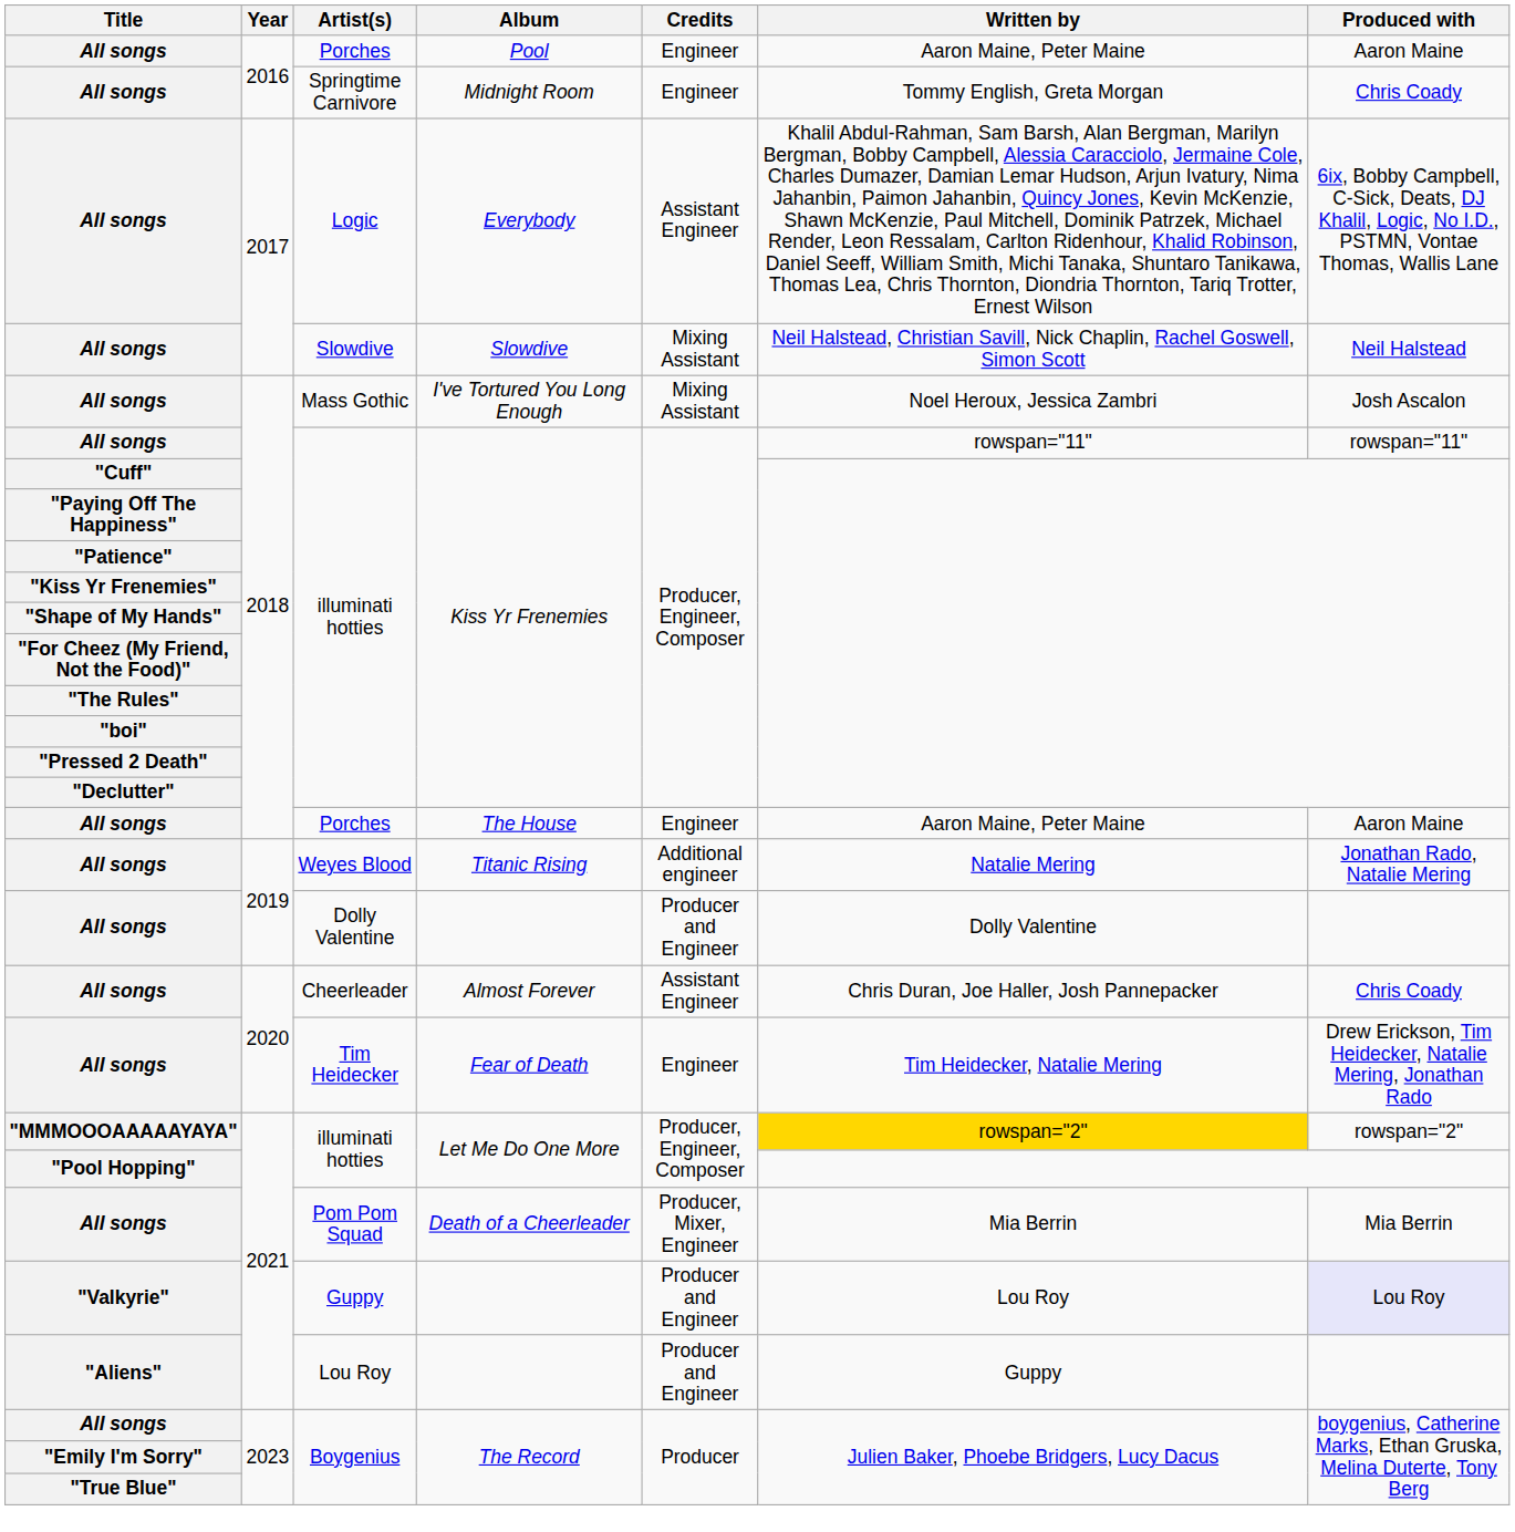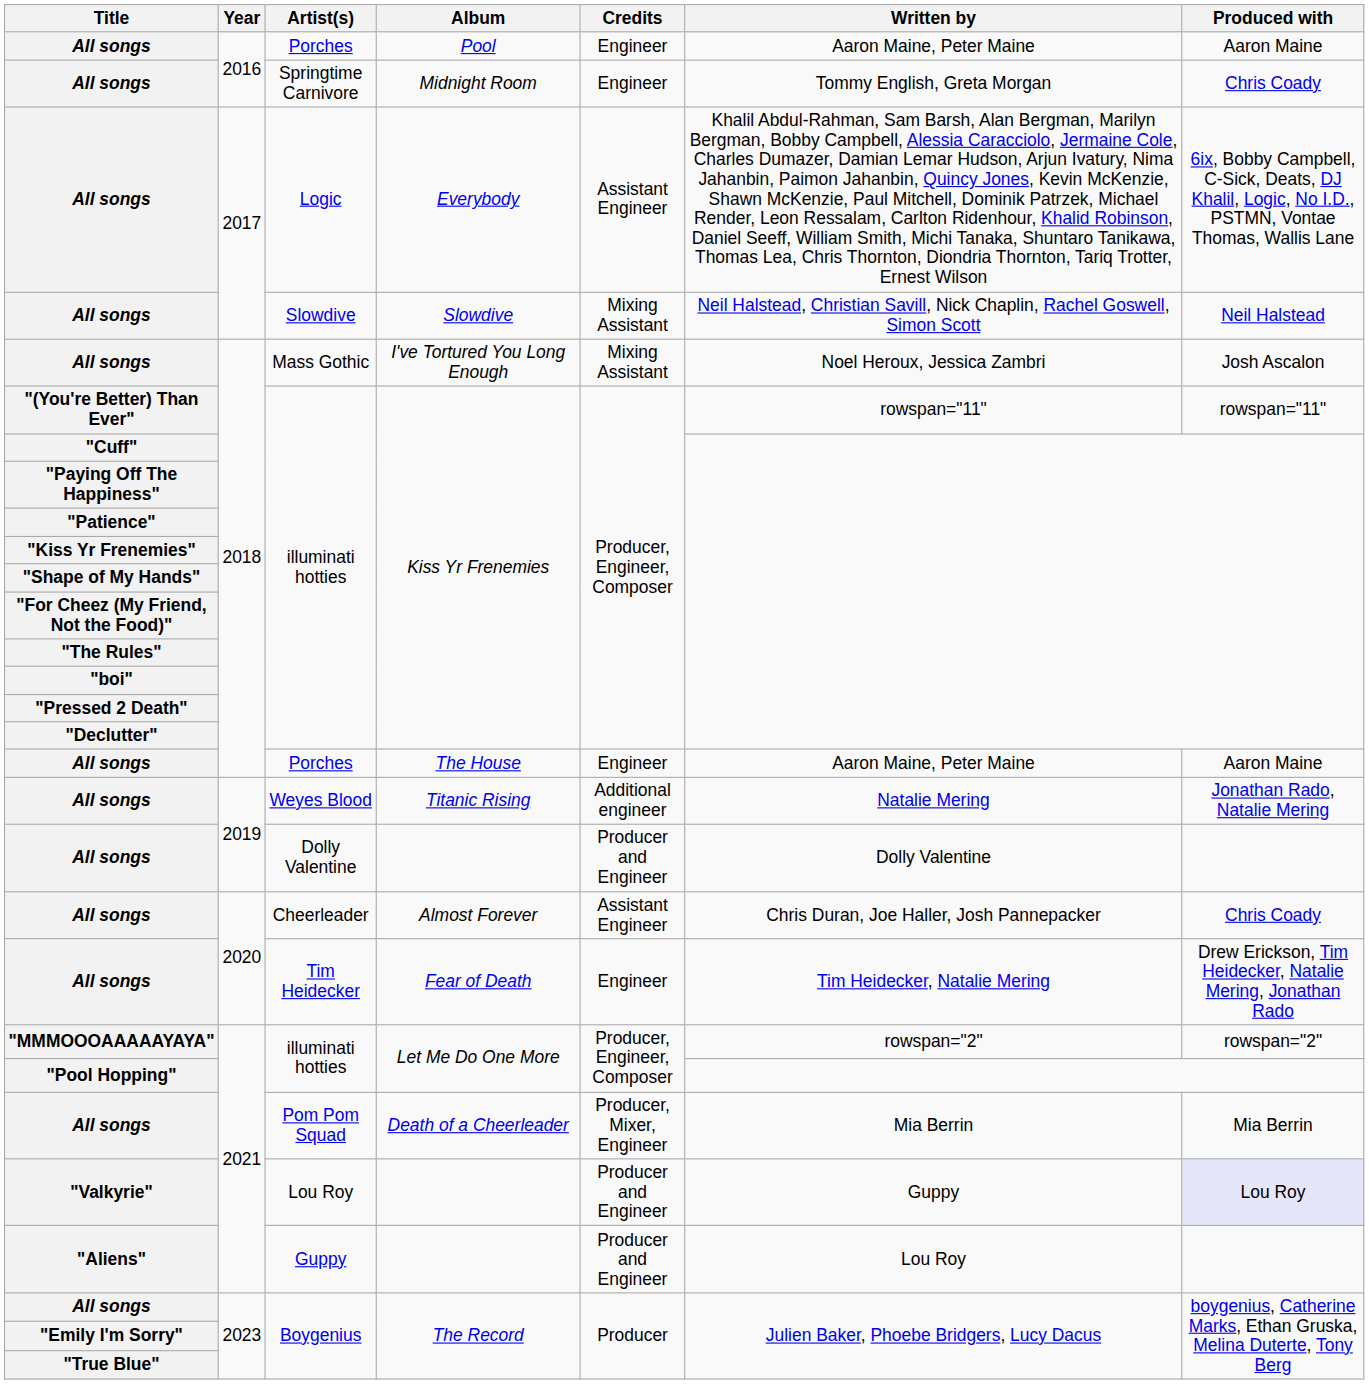row 7 | Title: All songs -> "(You're Better) Than Ever"
row 23 | Written by: gold background -> no background
row 26 | Artist(s): Guppy -> Lou Roy
row 26 | Written by: Lou Roy -> Guppy
row 27 | Artist(s): Lou Roy -> Guppy
row 27 | Written by: Guppy -> Lou Roy
